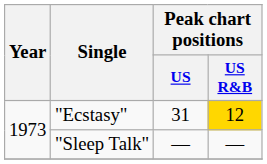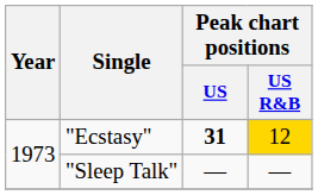"Ecstasy" | Peak chart positions / US: normal -> bold
